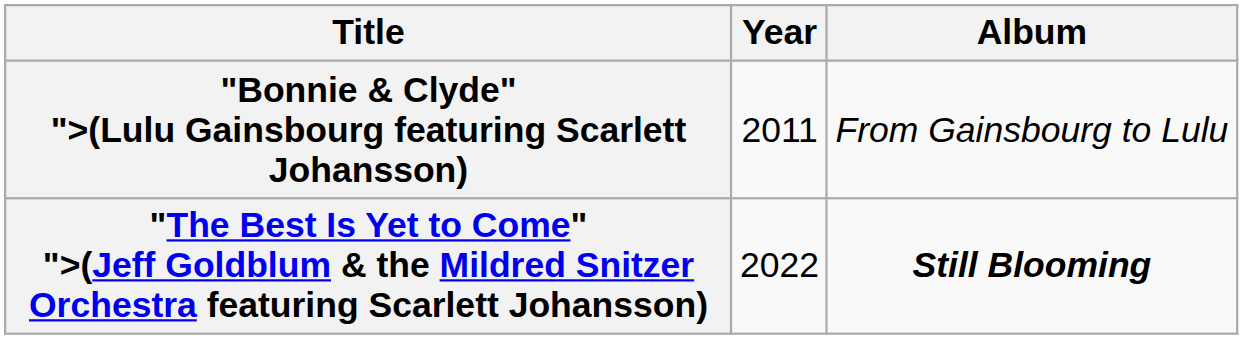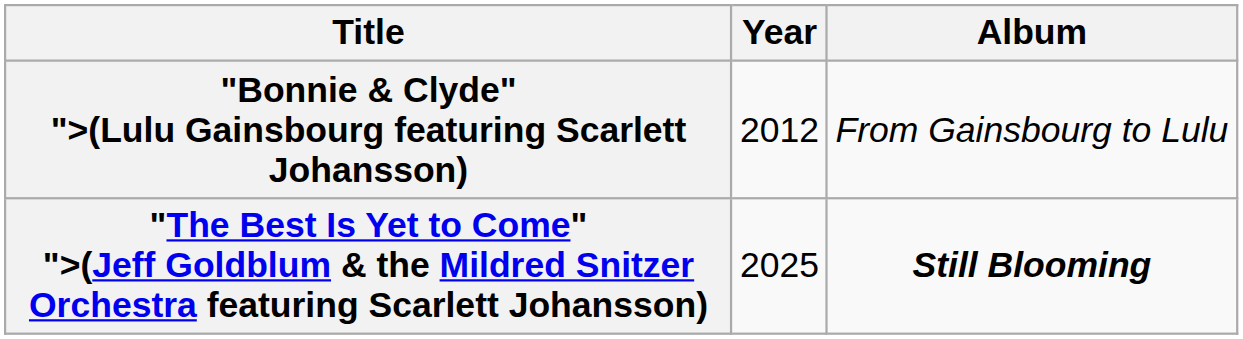row 2 | Year: 2011 -> 2012
row 3 | Year: 2022 -> 2025
